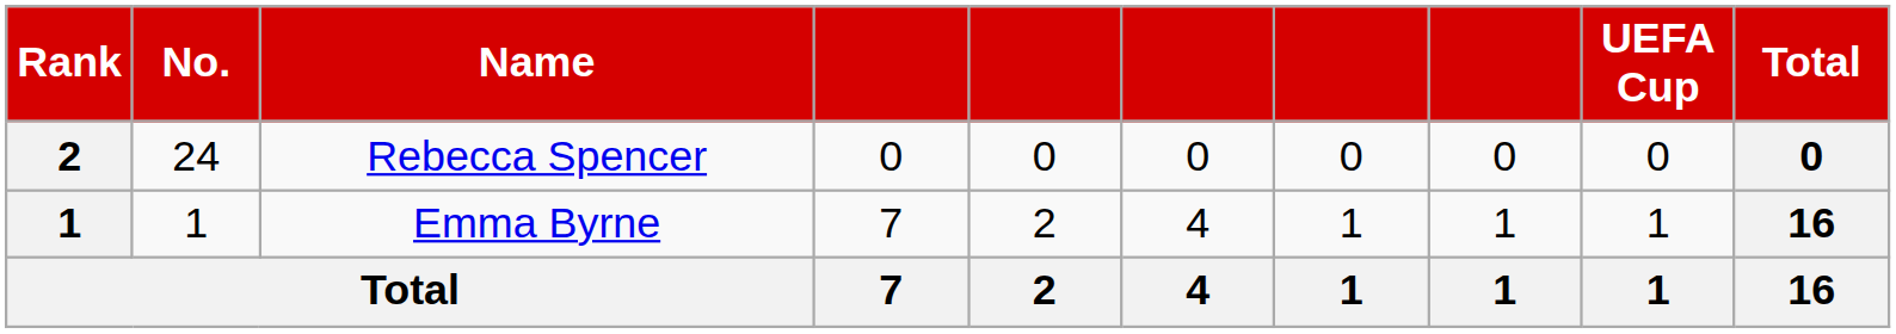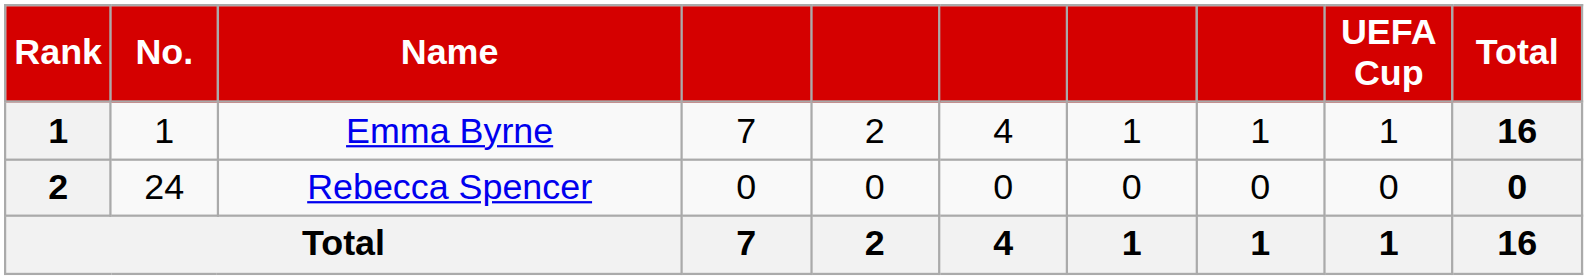rows swapped: Emma Byrne <-> Rebecca Spencer
